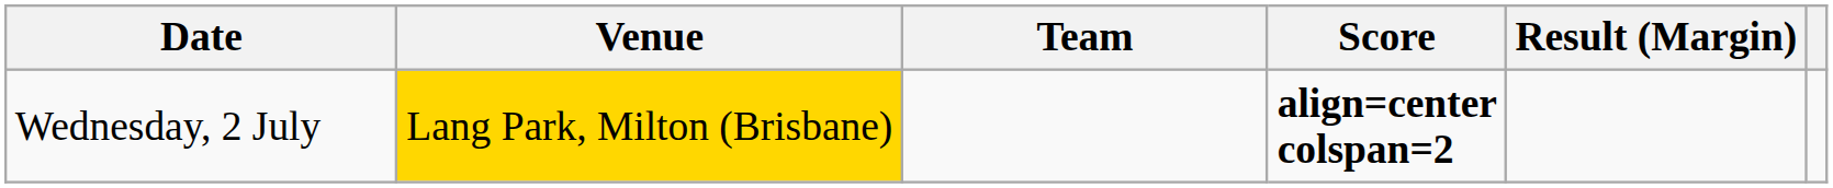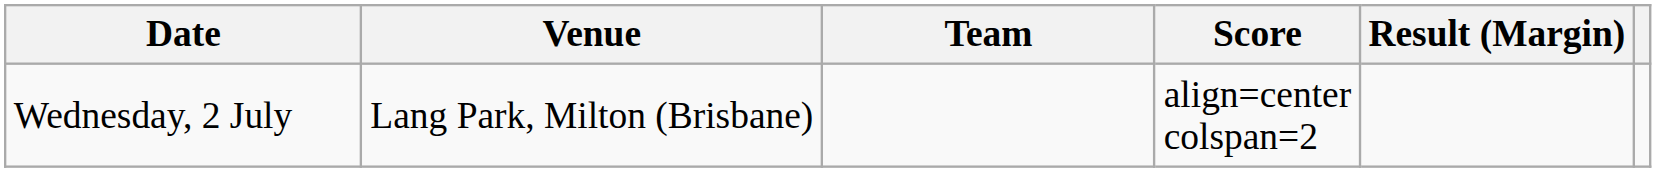Wednesday, 2 July | Venue: gold background -> no background
Wednesday, 2 July | Score: bold -> normal
